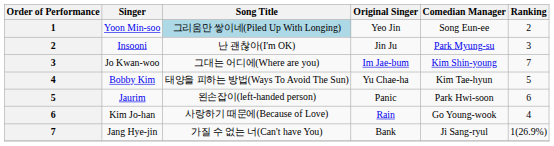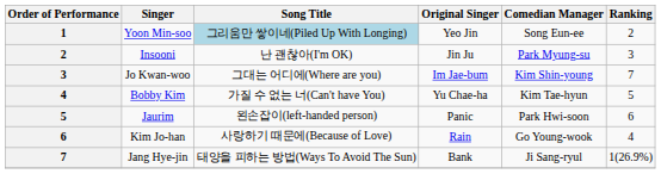Bobby Kim | Song Title: 태양을 피하는 방법(Ways To Avoid The Sun) -> 가질 수 없는 너(Can't have You)
Jang Hye-jin | Song Title: 가질 수 없는 너(Can't have You) -> 태양을 피하는 방법(Ways To Avoid The Sun)
